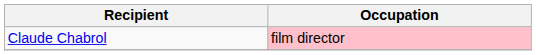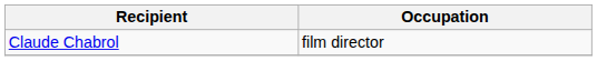Claude Chabrol | Occupation: pink background -> no background
